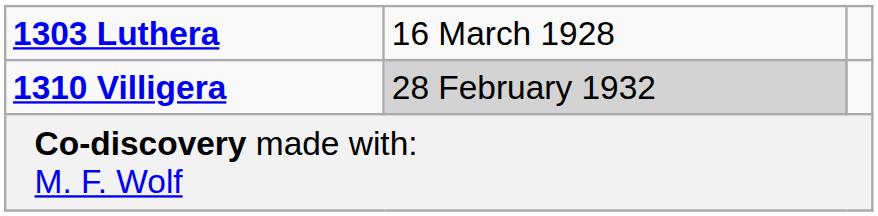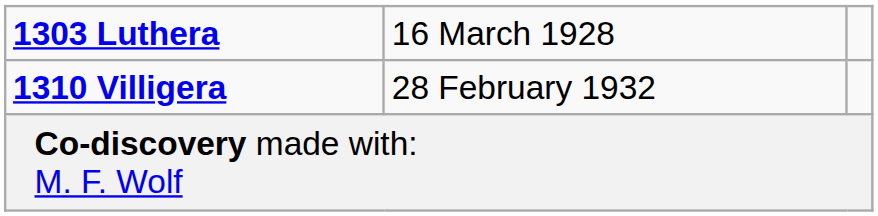1310 Villigera | column 2: lightgrey background -> no background
